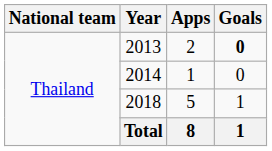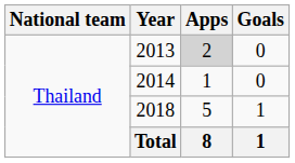2013 | Apps: no background -> lightgrey background
2013 | Goals: bold -> normal
